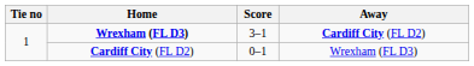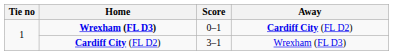row 2 | Score: 3–1 -> 0–1
row 3 | Score: 0–1 -> 3–1
